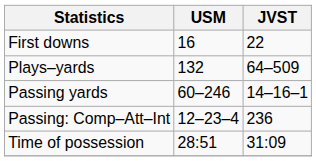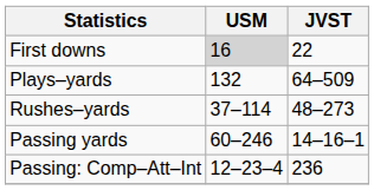First downs | USM: no background -> lightgrey background
+ row: Rushes–yards | 37–114 | 48–273
- row: Time of possession | 28:51 | 31:09
